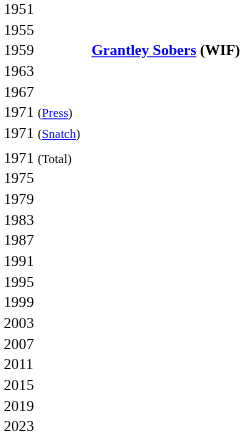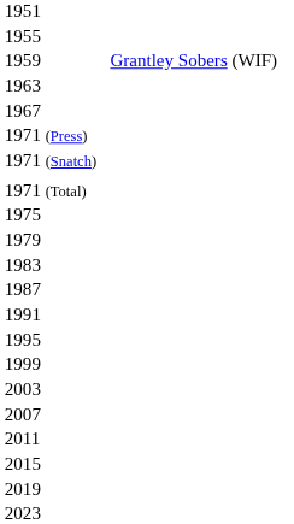1959 | column 2: bold -> normal
